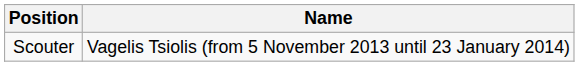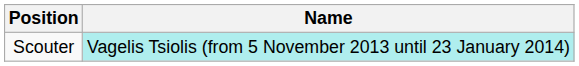Scouter | Name: no background -> paleturquoise background
